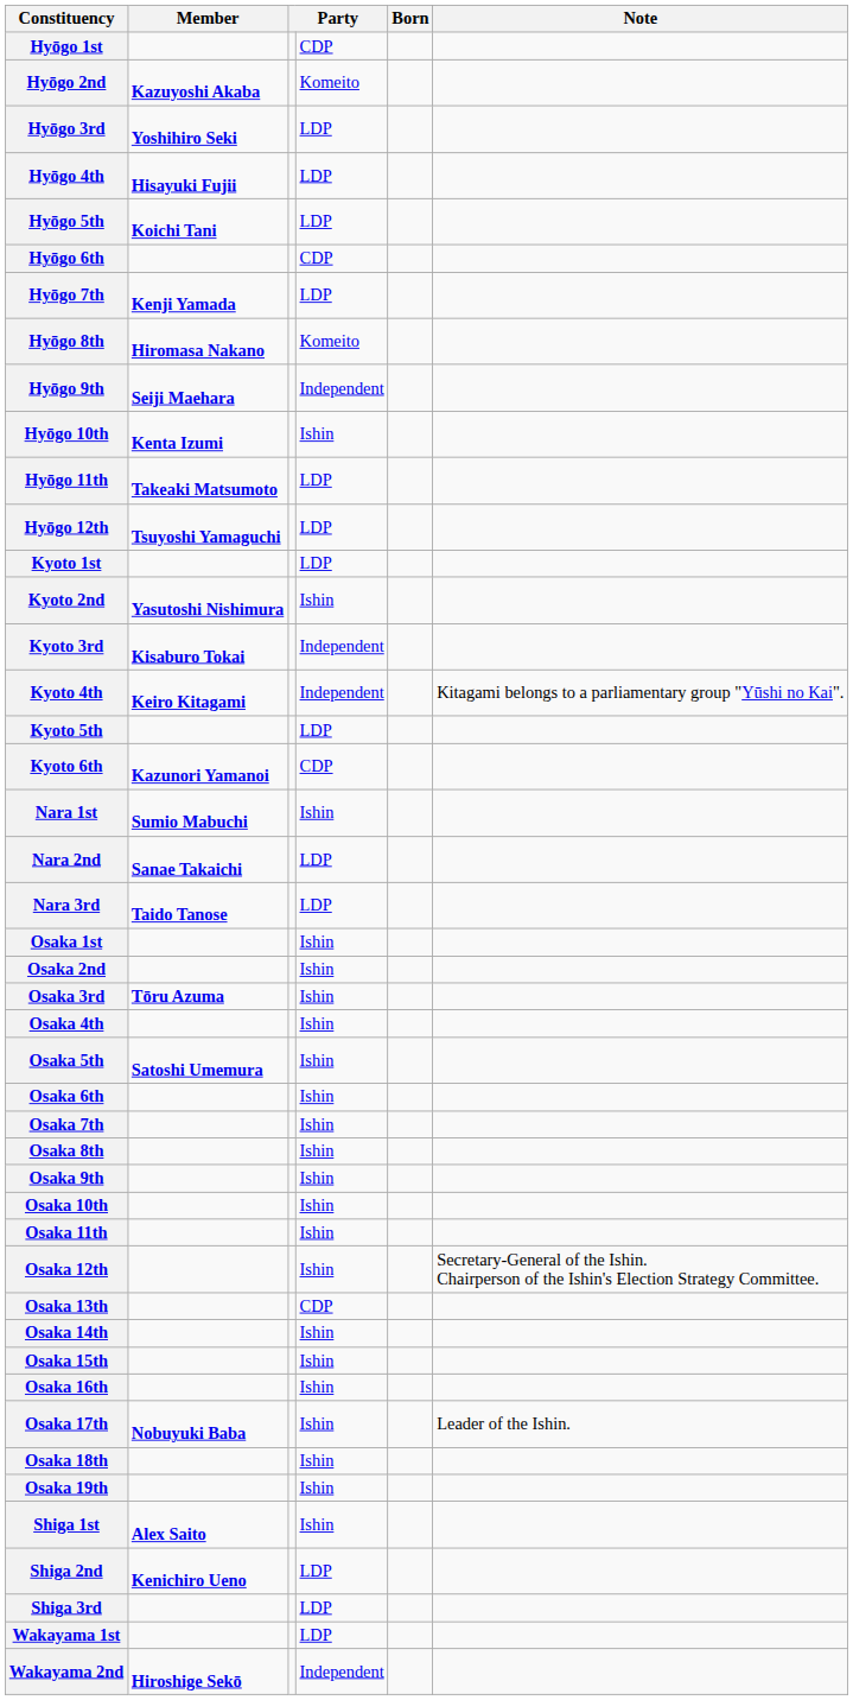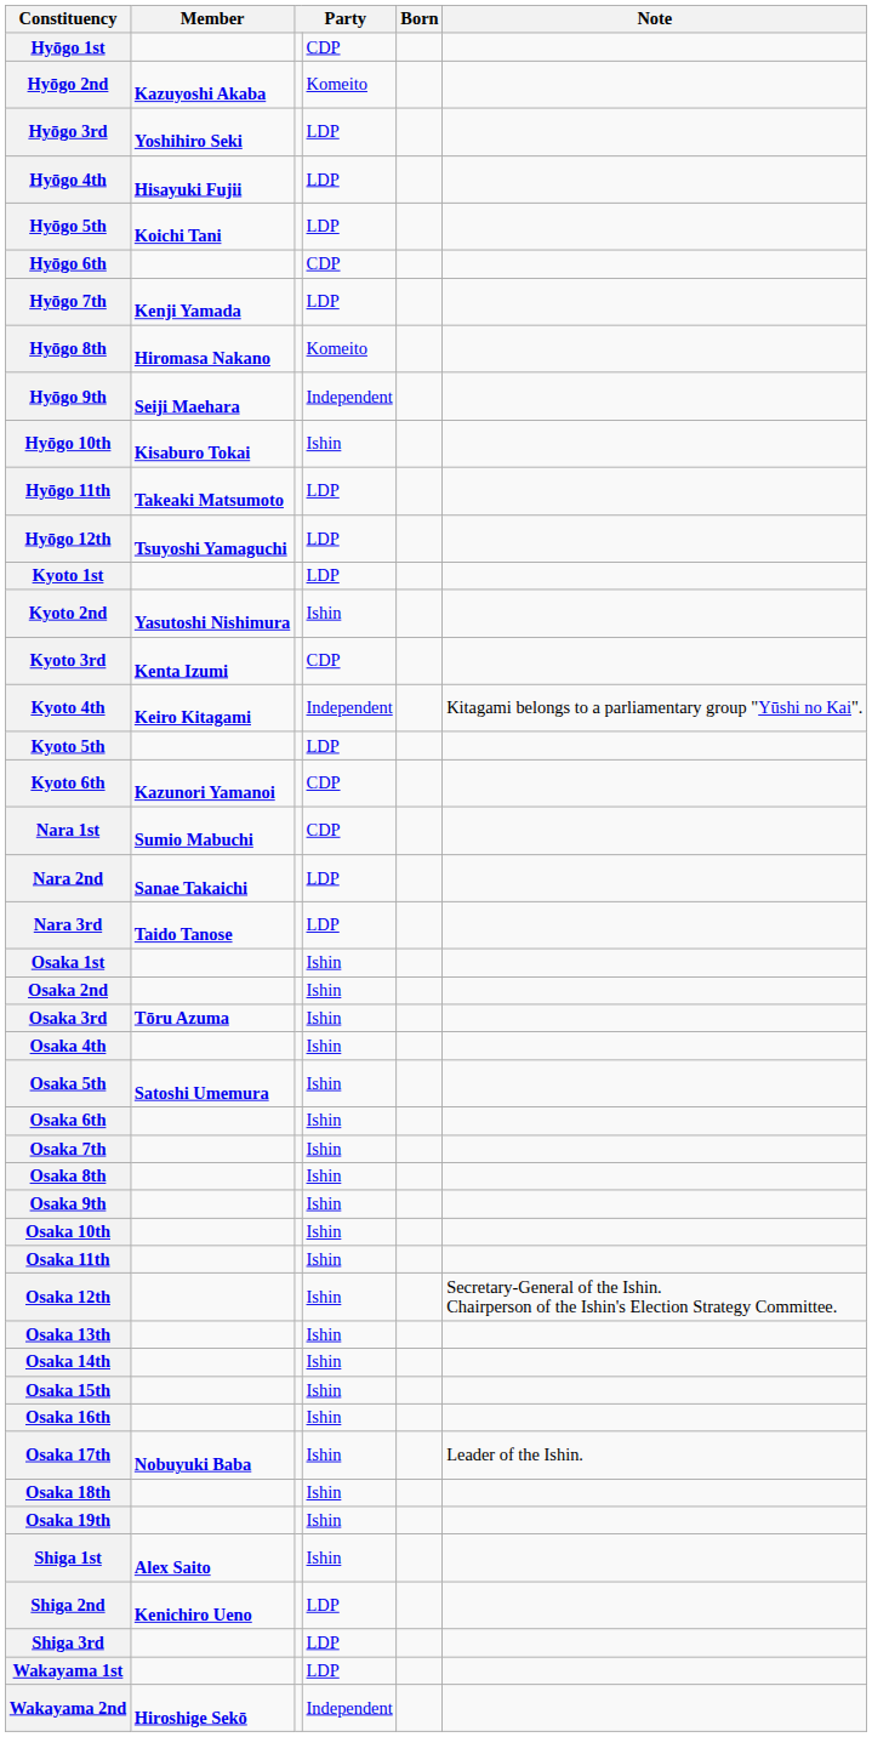Hyōgo 10th | Member: Kenta Izumi -> Kisaburo Tokai
Kyoto 3rd | Member: Kisaburo Tokai -> Kenta Izumi
Kyoto 3rd | column 4: Independent -> CDP
Nara 1st | column 4: Ishin -> CDP
Osaka 13th | column 4: CDP -> Ishin
